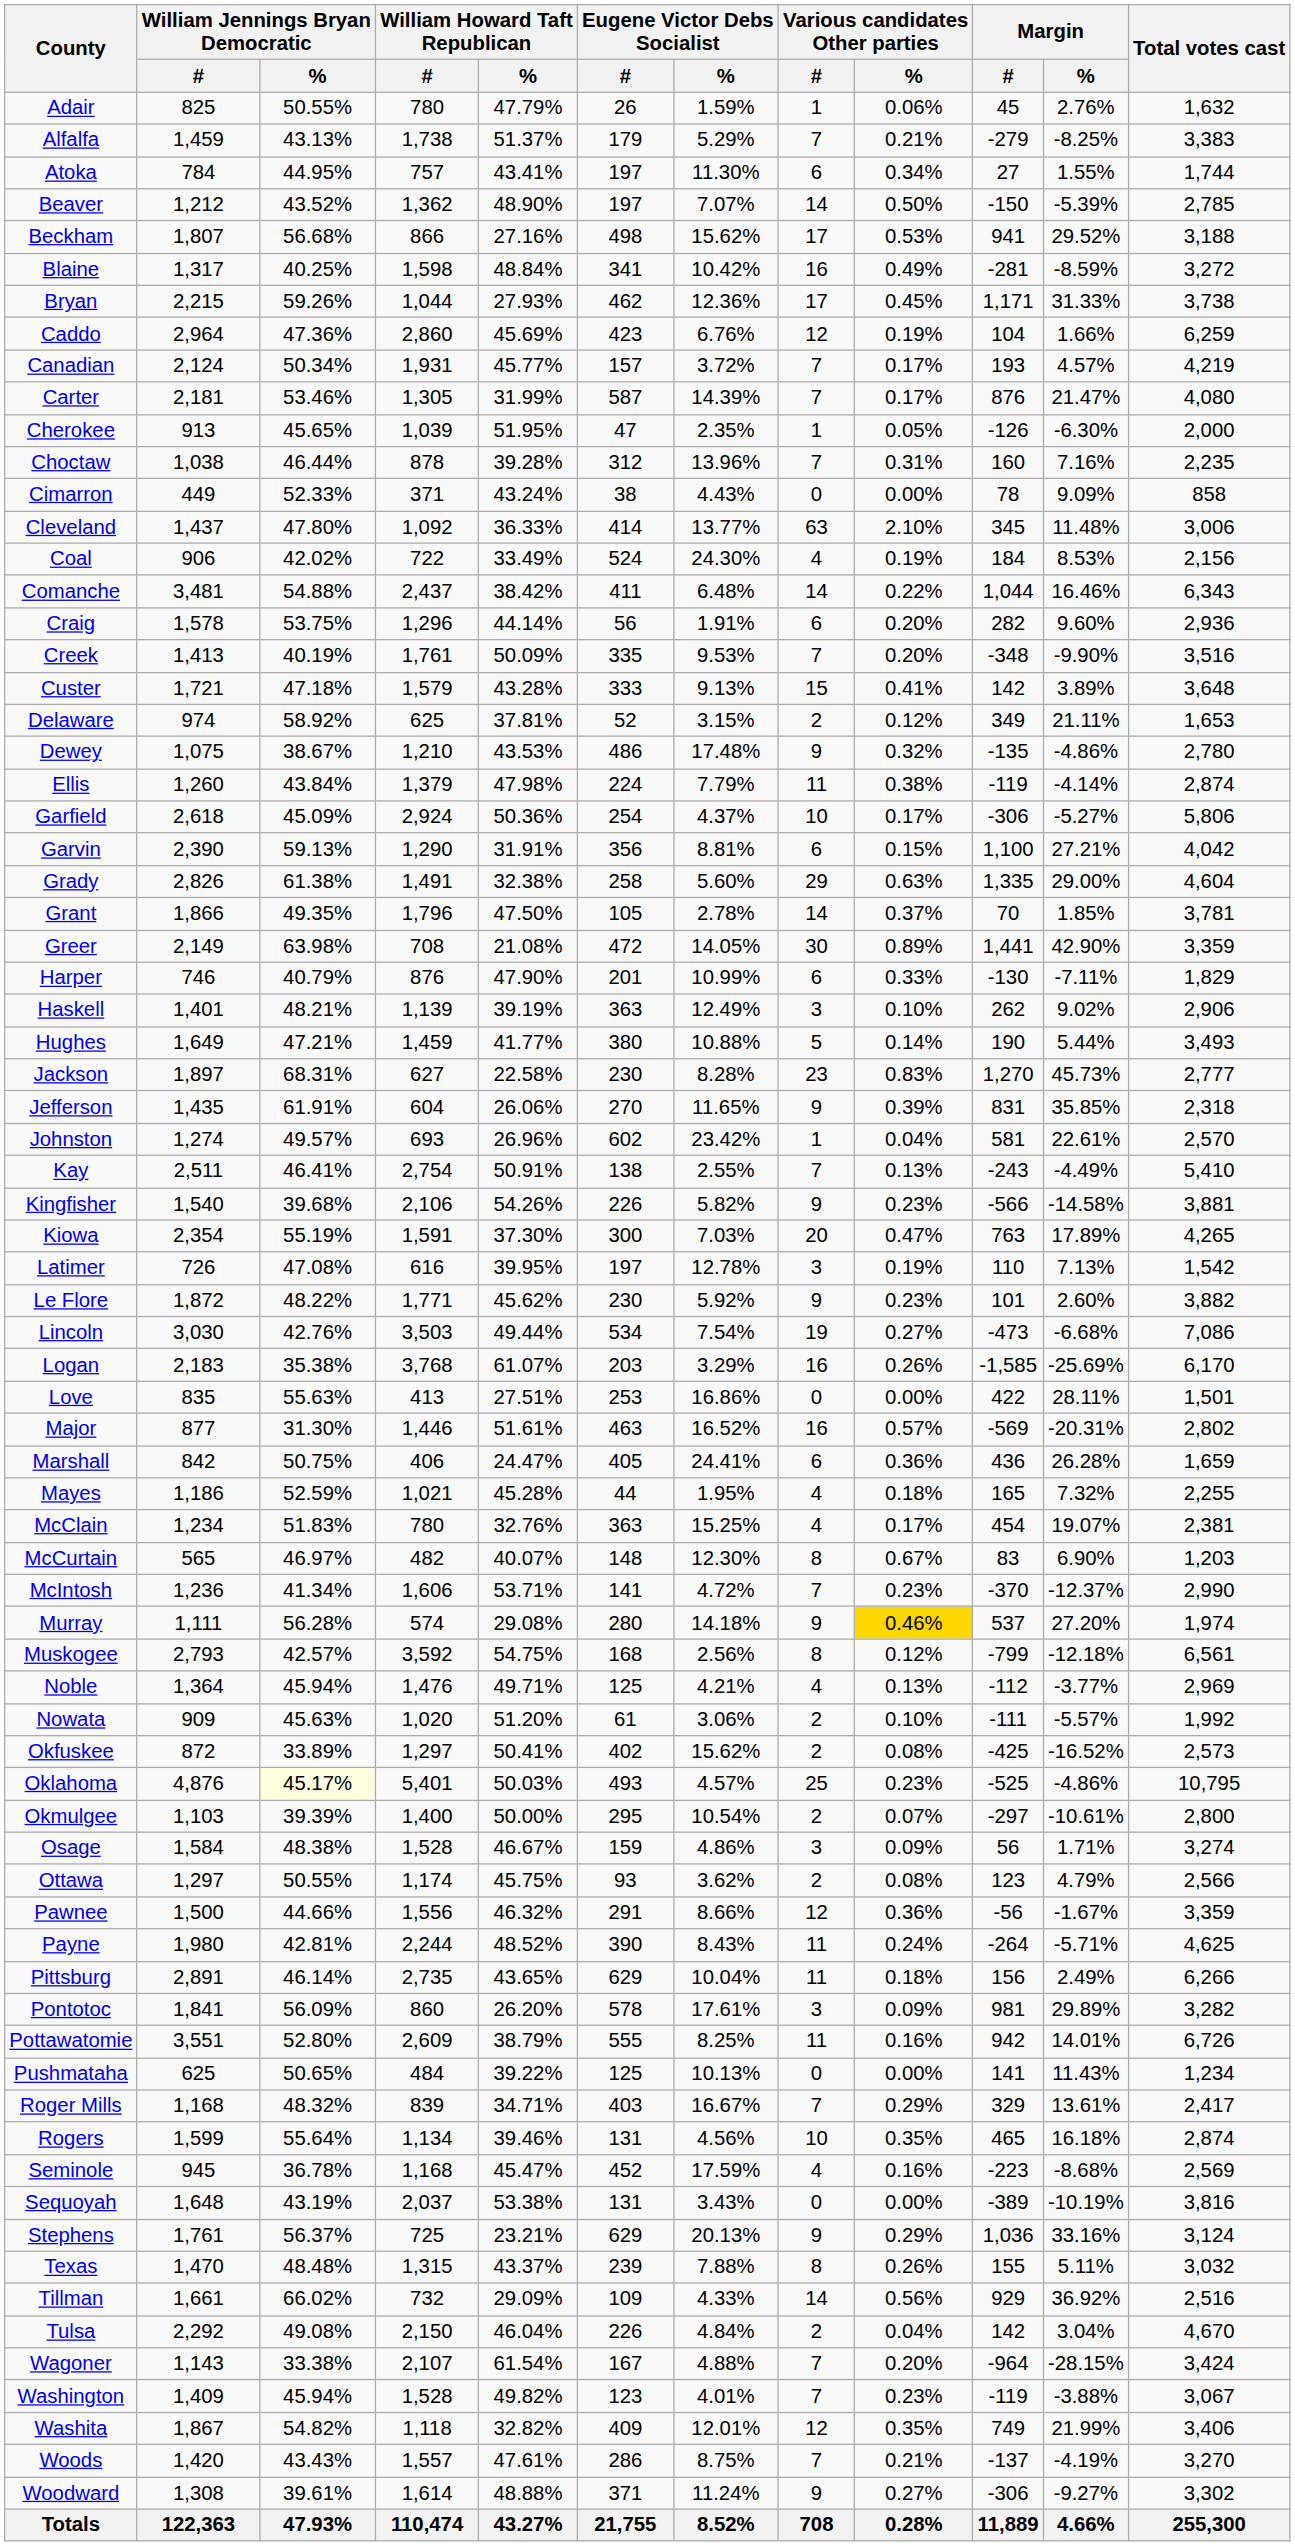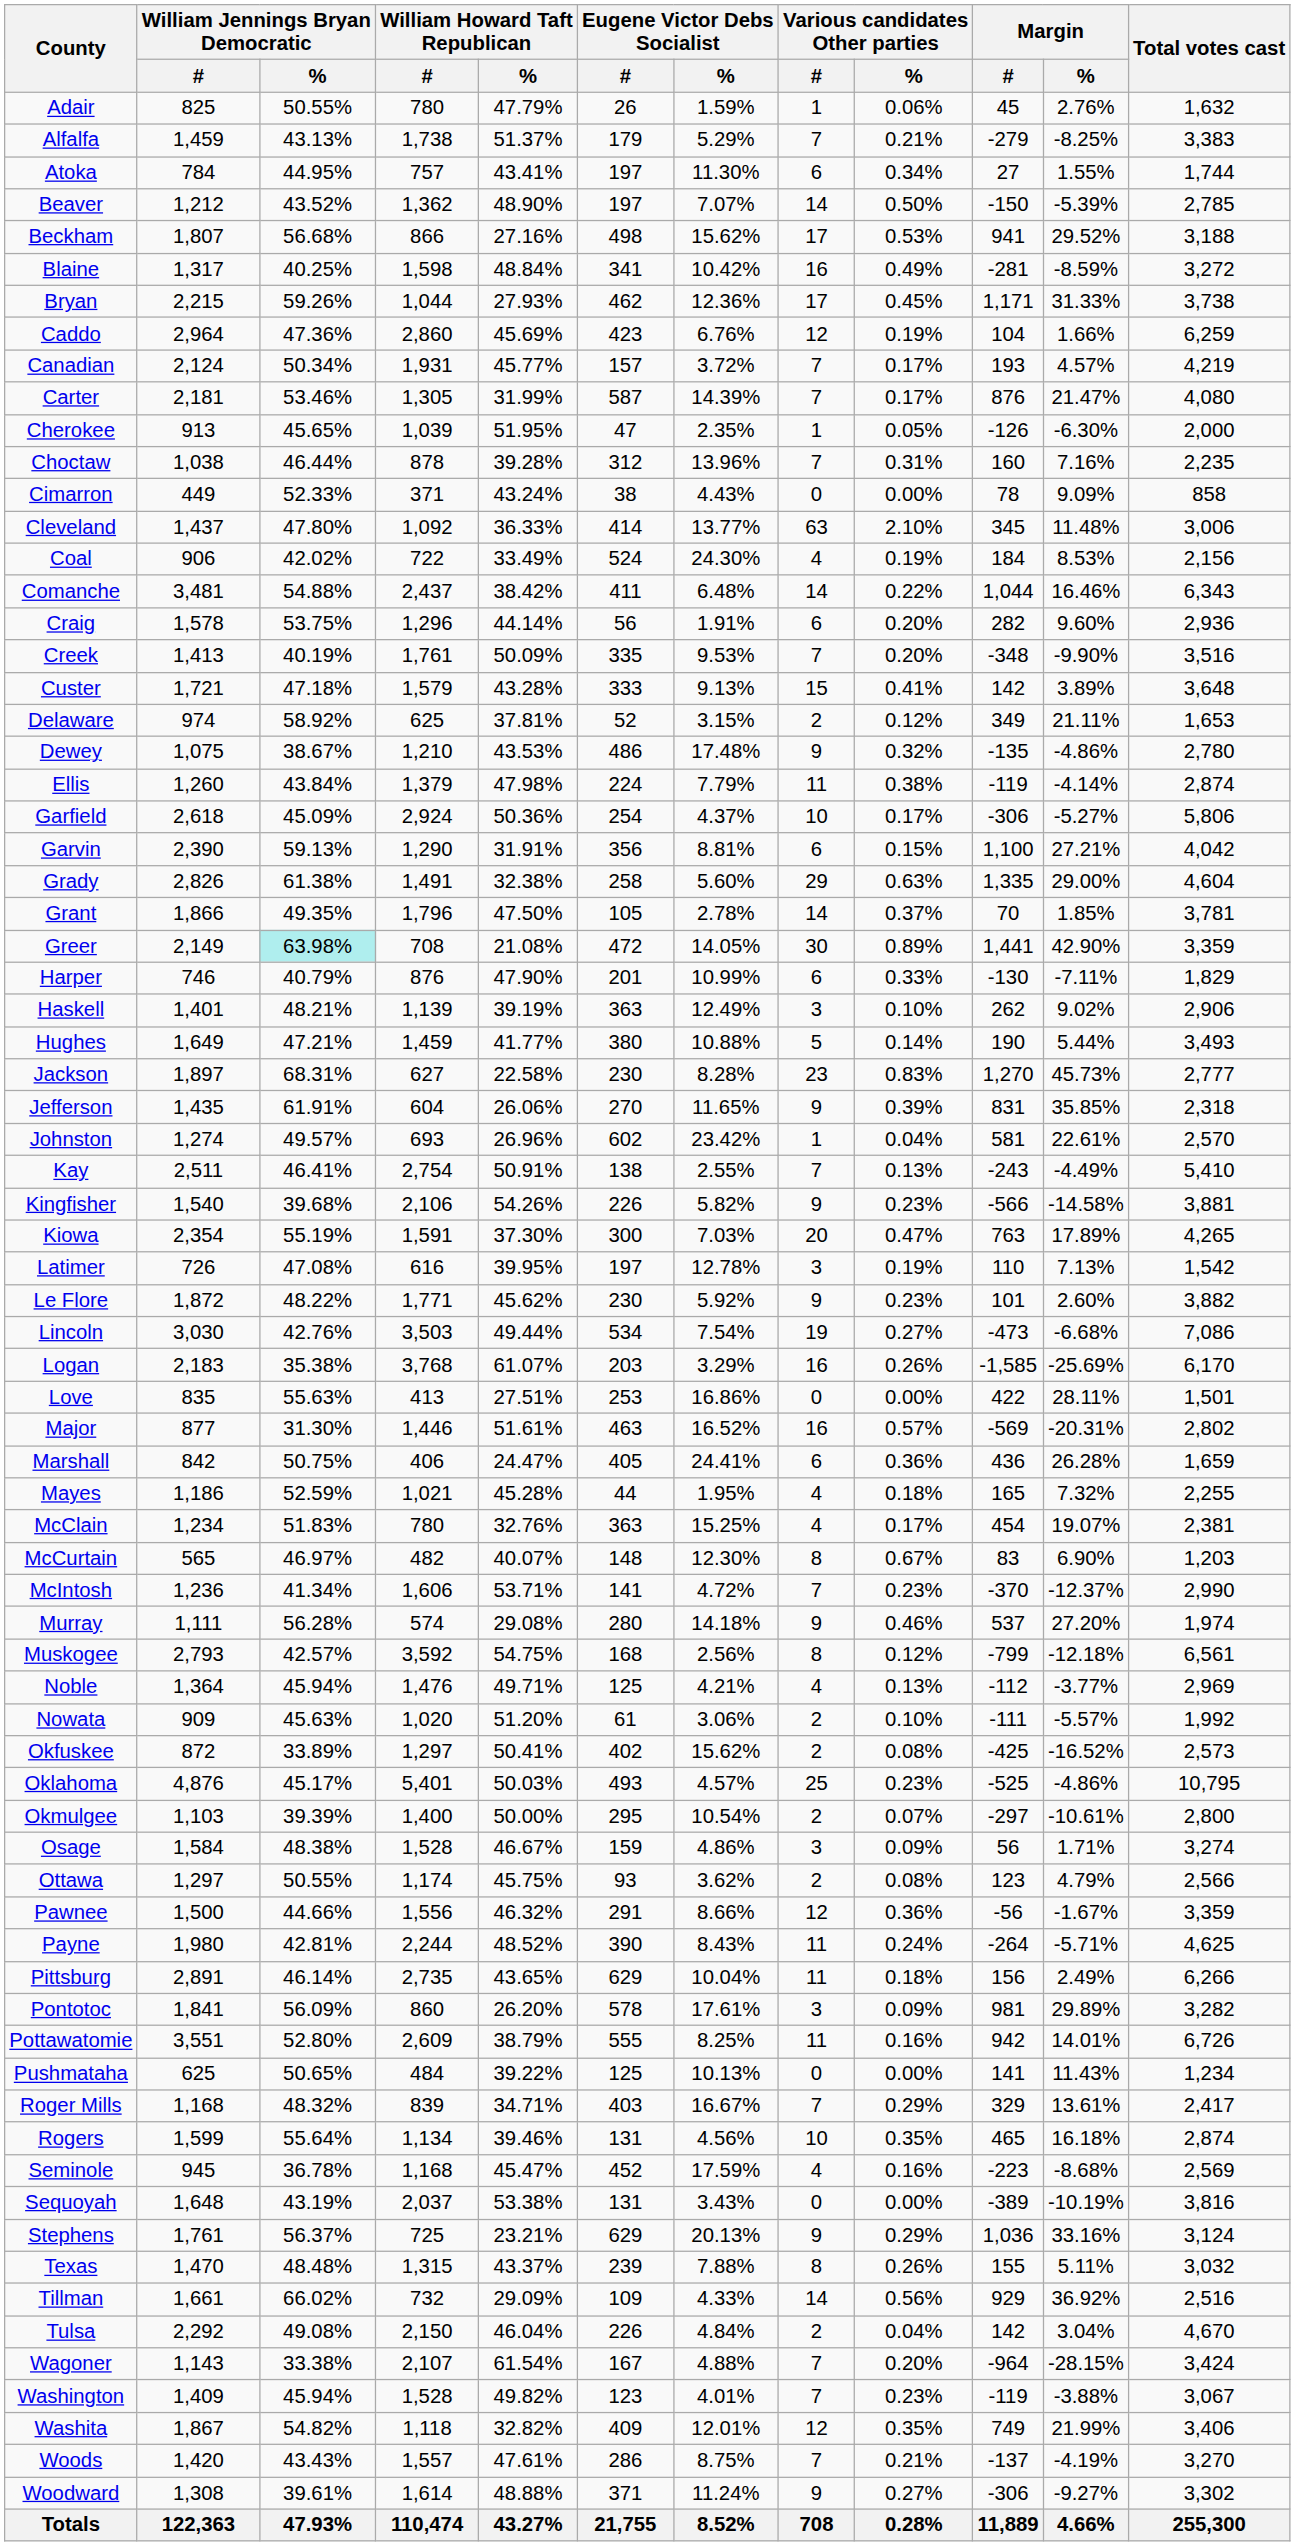Greer | William Jennings Bryan Democratic / %: no background -> paleturquoise background
Murray | Various candidates Other parties / %: gold background -> no background
Oklahoma | William Jennings Bryan Democratic / %: lightyellow background -> no background
